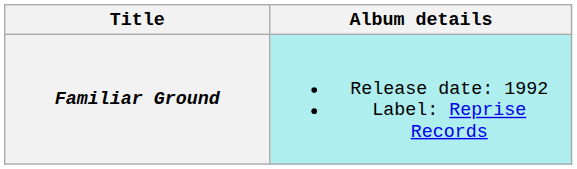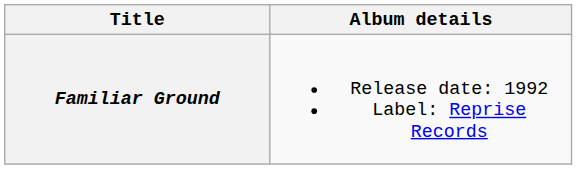Familiar Ground | Album details: paleturquoise background -> no background
